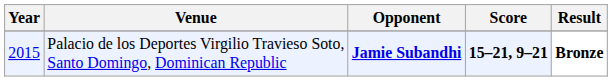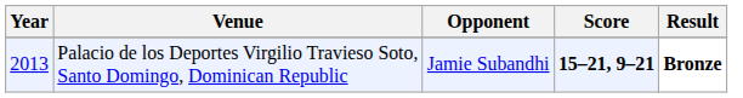row 2 | Year: 2015 -> 2013
row 2 | Opponent: bold -> normal
